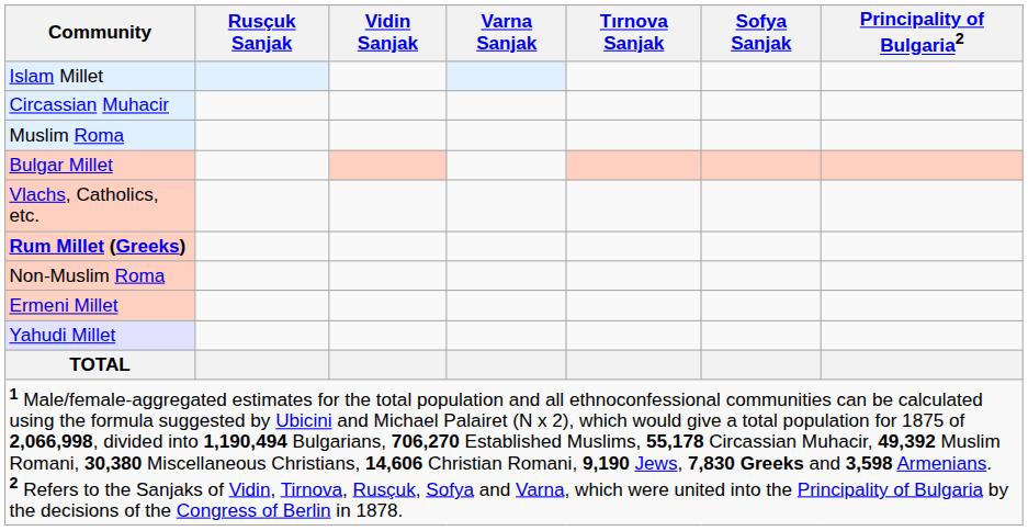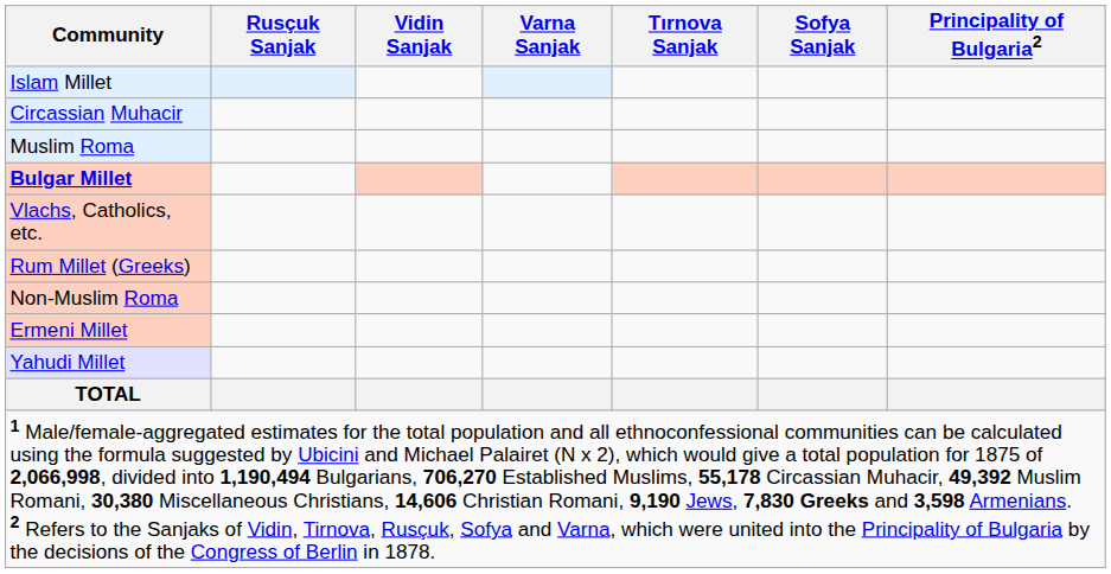Bulgar Millet | Community: normal -> bold
Rum Millet (Greeks) | Community: bold -> normal
